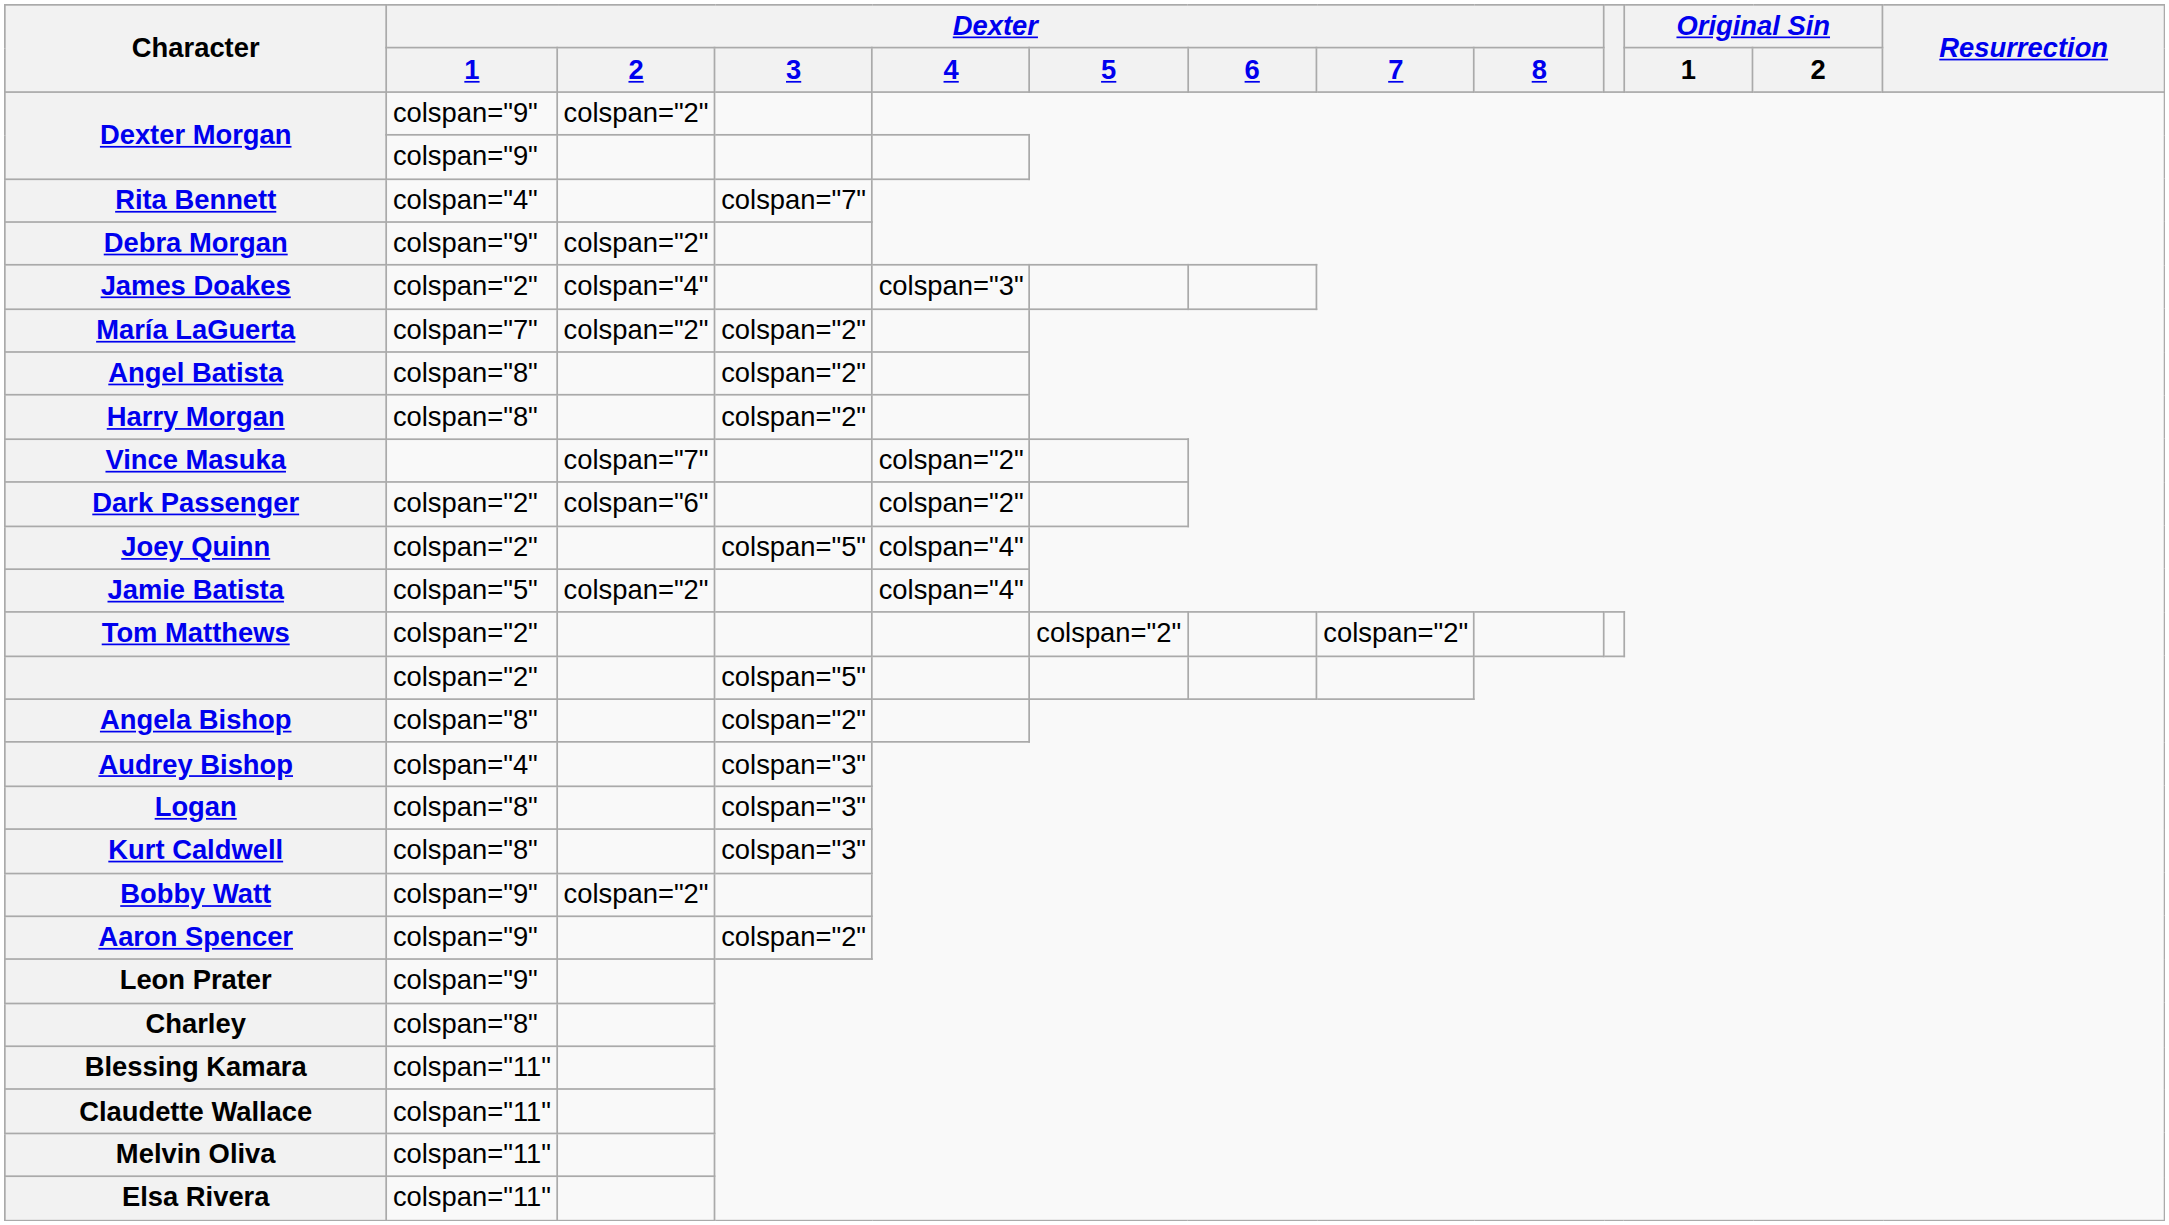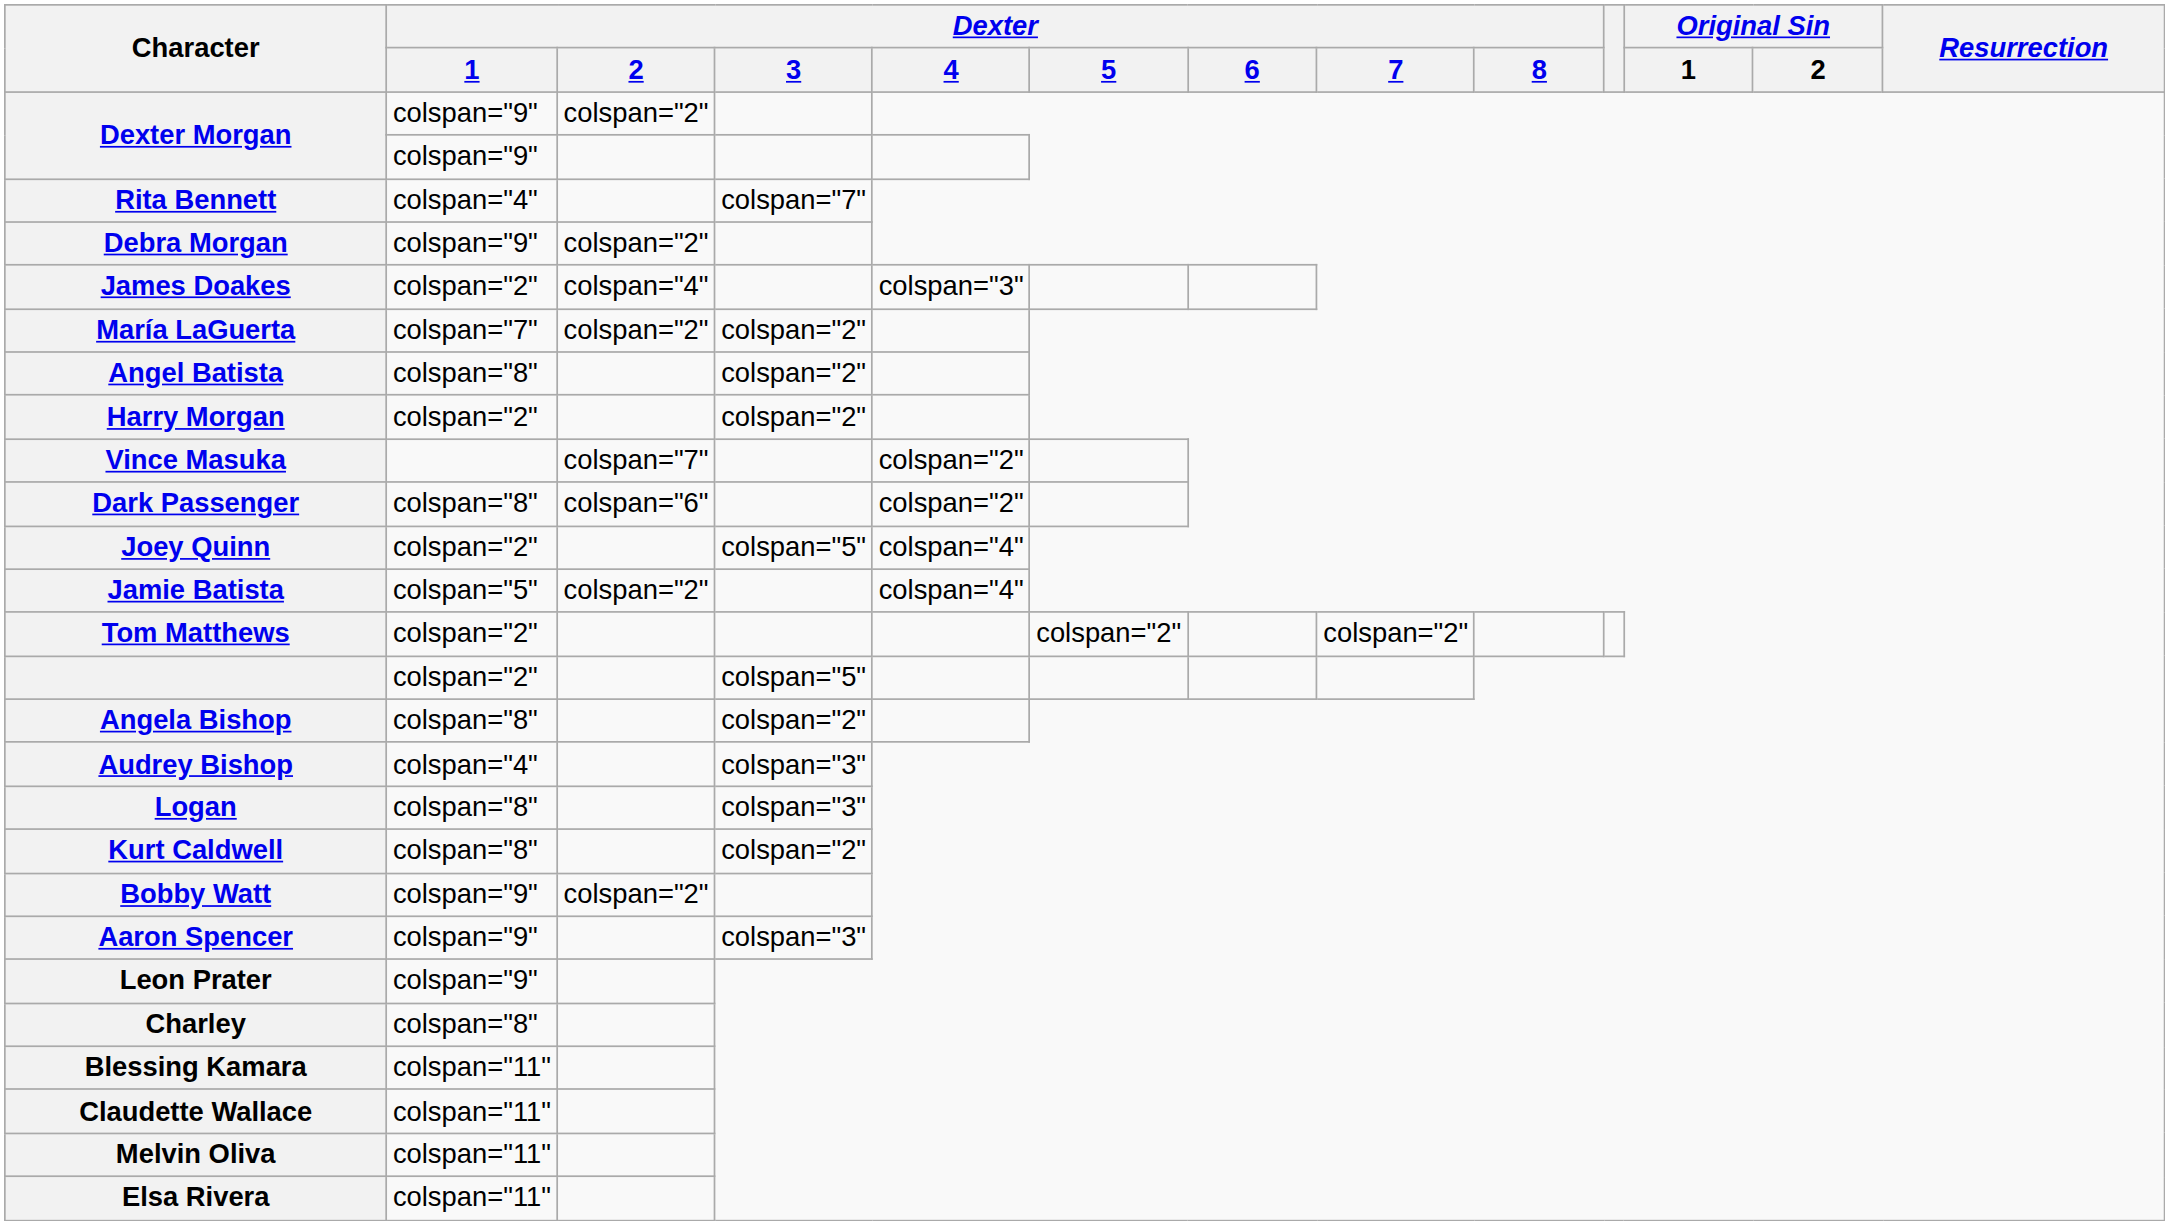Harry Morgan | Dexter / 1: colspan="8" -> colspan="2"
Dark Passenger | Dexter / 1: colspan="2" -> colspan="8"
Kurt Caldwell | Dexter / 3: colspan="3" -> colspan="2"
Aaron Spencer | Dexter / 3: colspan="2" -> colspan="3"
